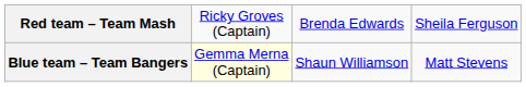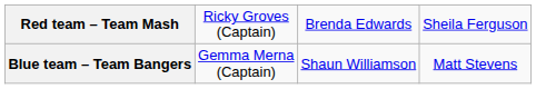Blue team – Team Bangers | column 2: lightyellow background -> no background
